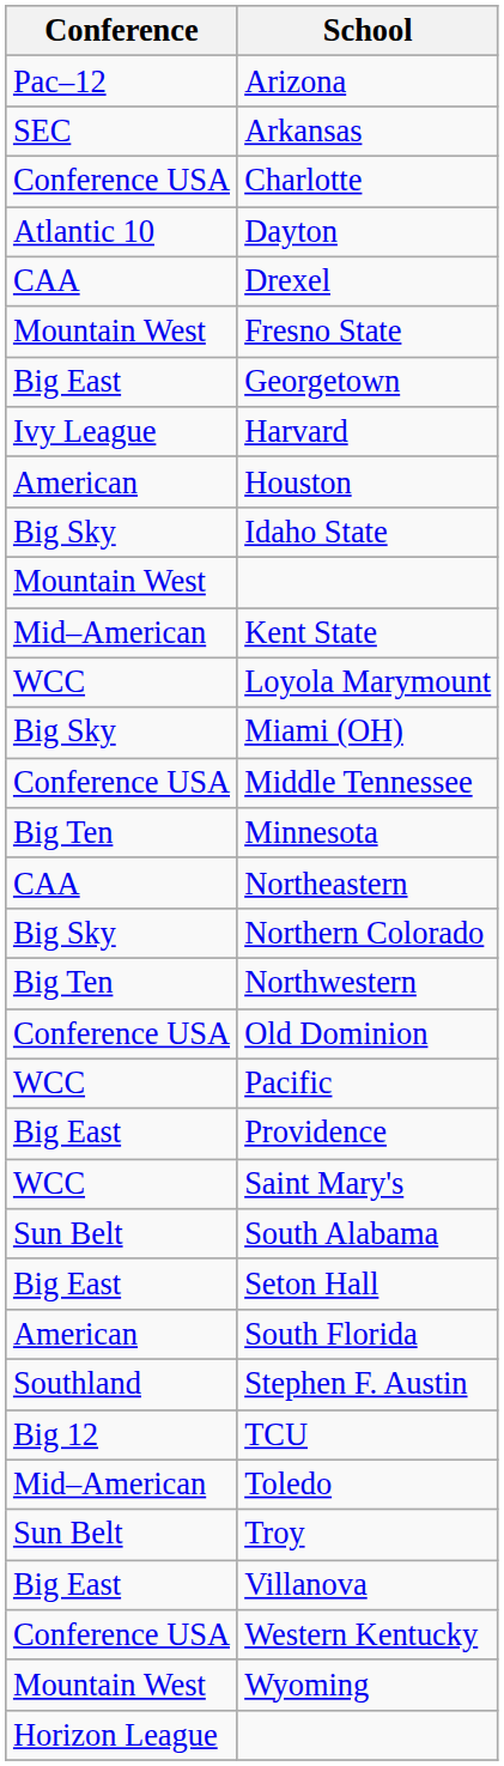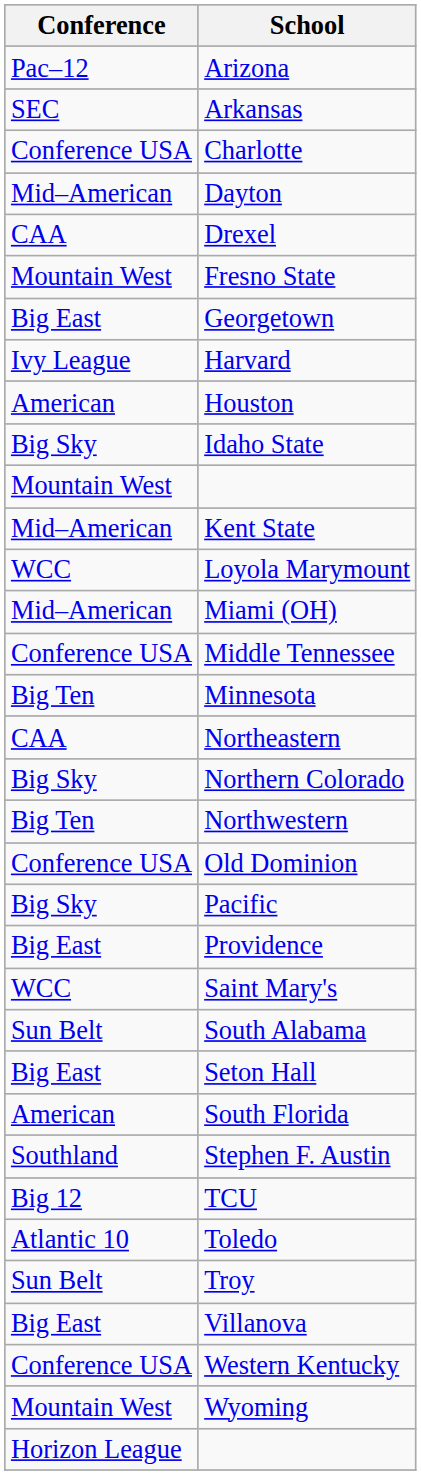row 5 | Conference: Atlantic 10 -> Mid–American
row 15 | Conference: Big Sky -> Mid–American
row 22 | Conference: WCC -> Big Sky
row 30 | Conference: Mid–American -> Atlantic 10
